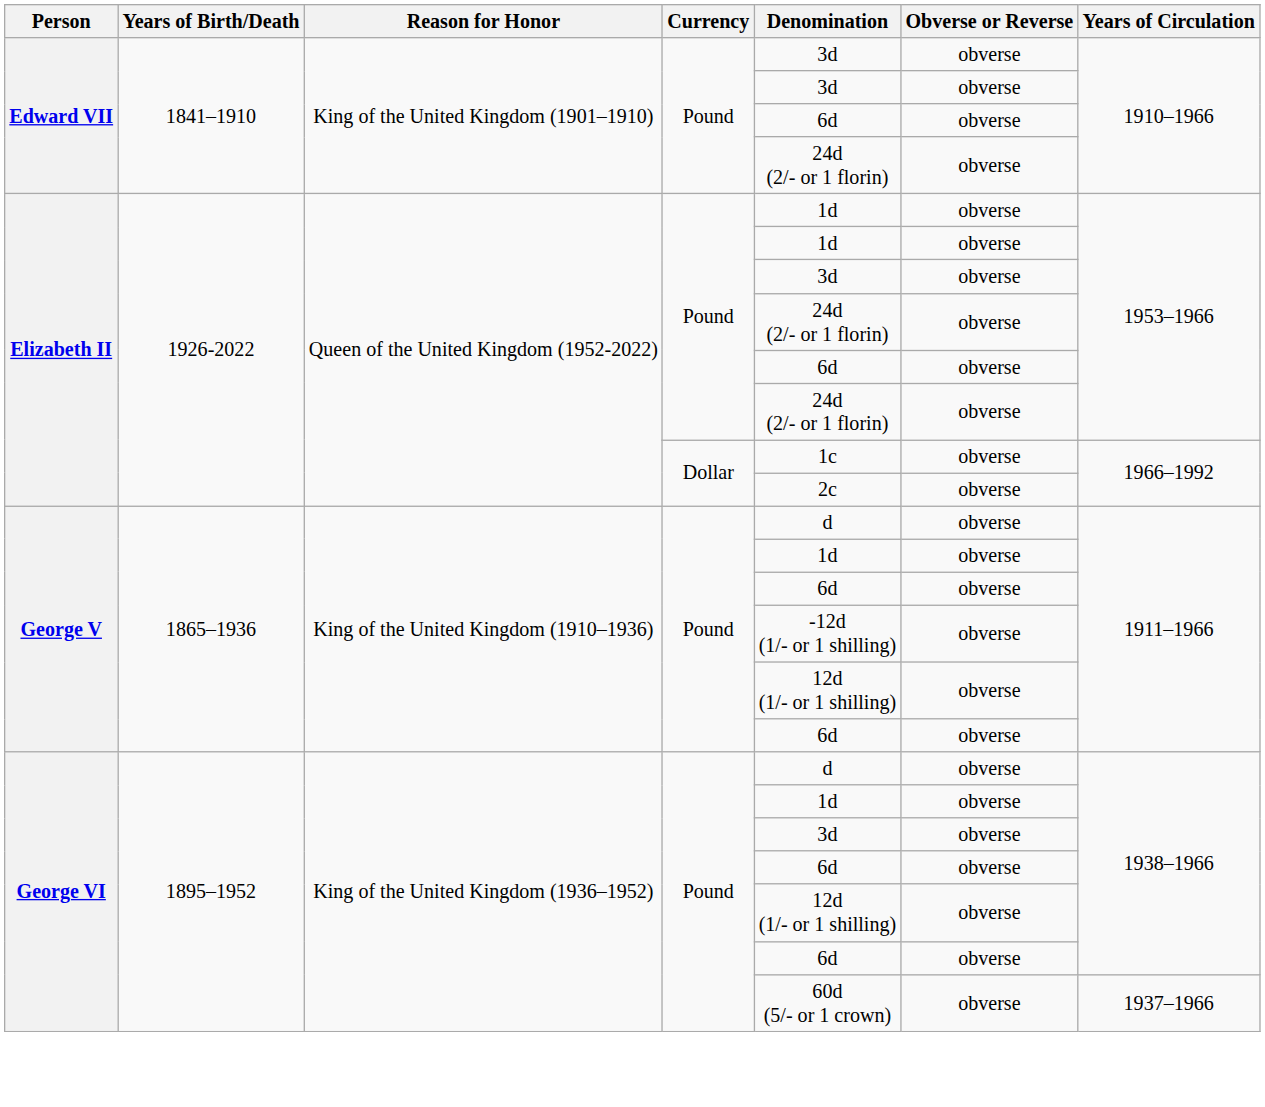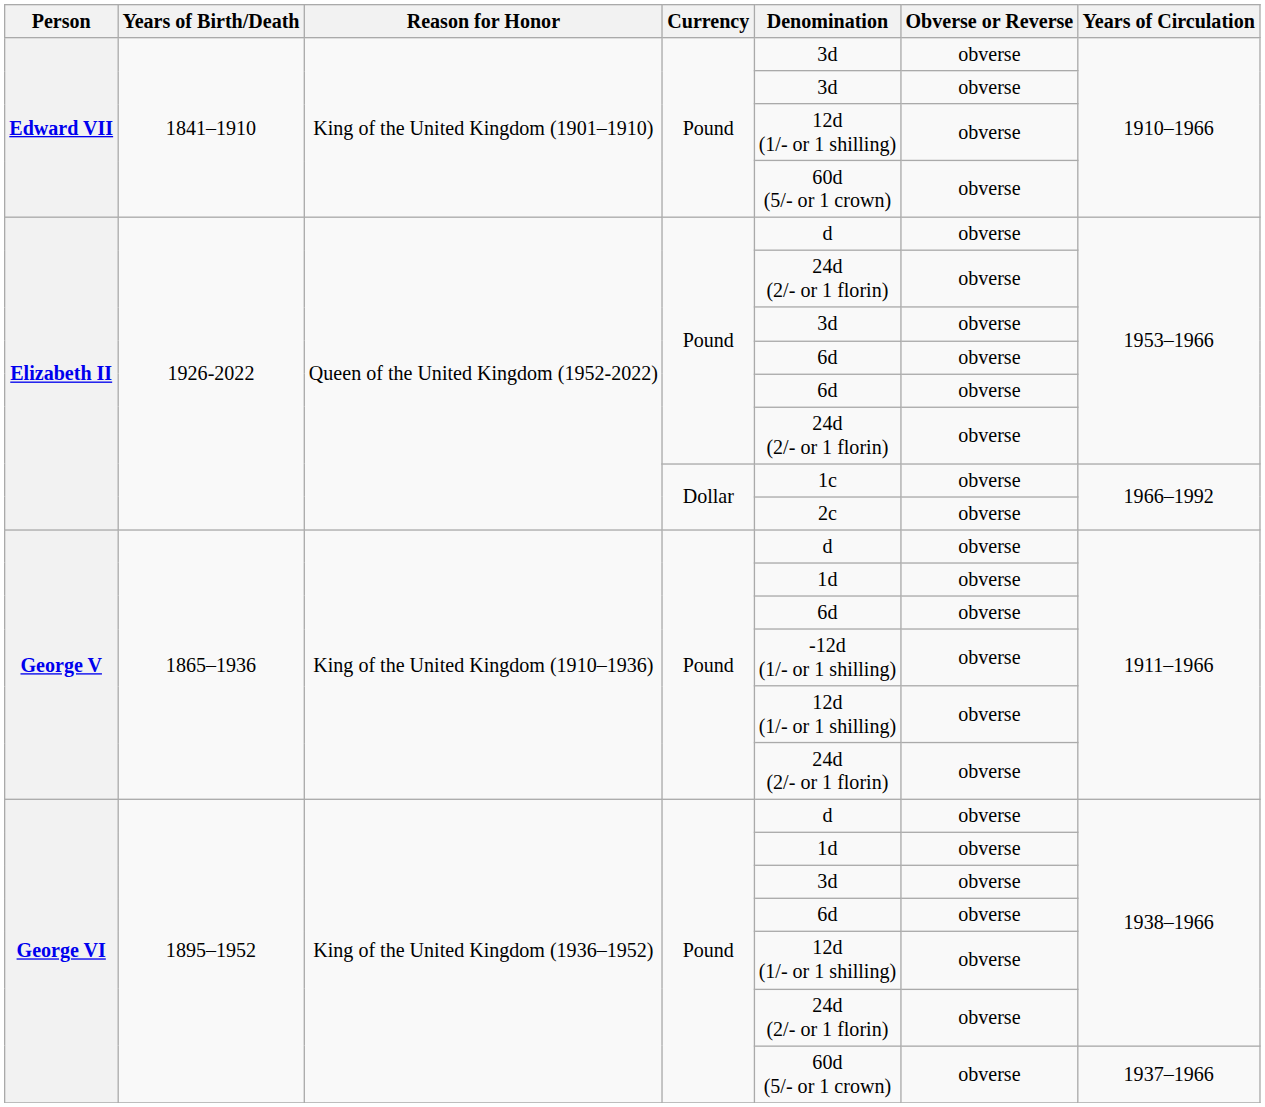row 4 | Denomination: 6d -> 12d (1/- or 1 shilling)
row 5 | Denomination: 24d (2/- or 1 florin) -> 60d (5/- or 1 crown)
row 6 | Denomination: 1d -> d
row 7 | Denomination: 1d -> 24d (2/- or 1 florin)
row 9 | Denomination: 24d (2/- or 1 florin) -> 6d
row 19 | Denomination: 6d -> 24d (2/- or 1 florin)
row 25 | Denomination: 6d -> 24d (2/- or 1 florin)
